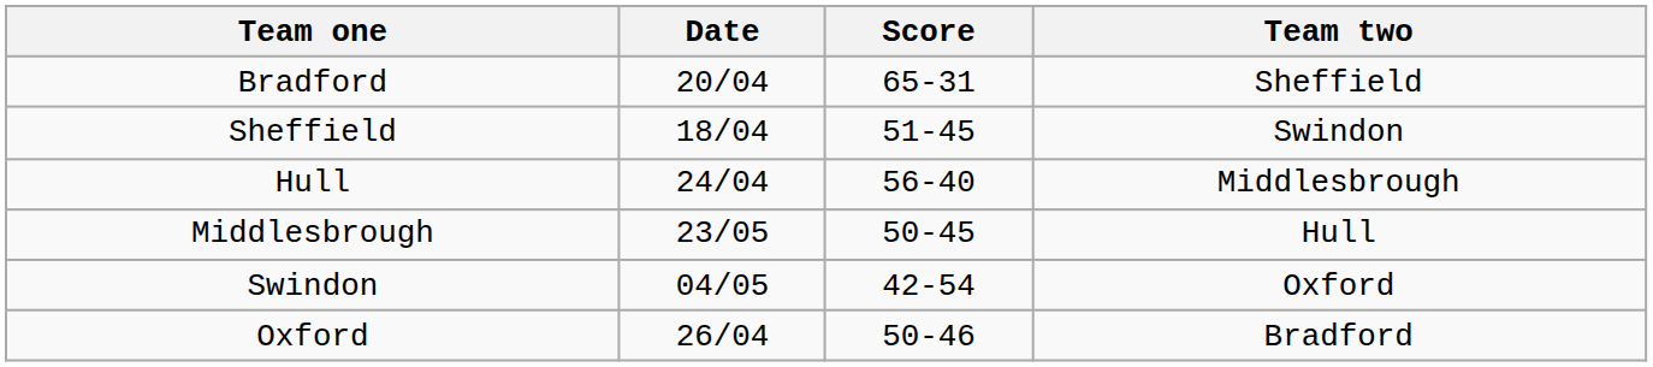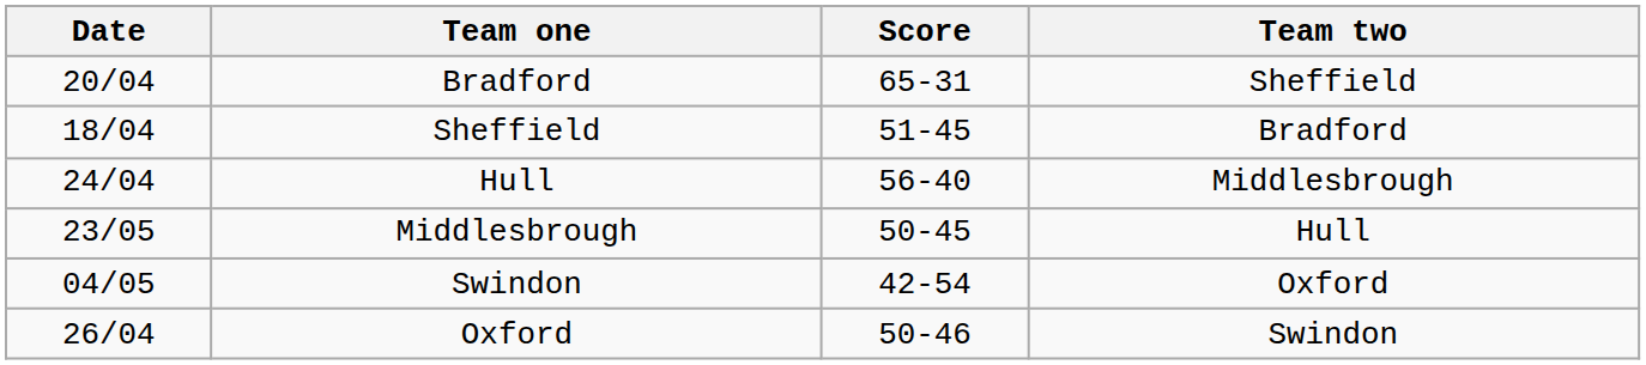columns swapped: Date <-> Team one
row 3 | Team two: Swindon -> Bradford
row 7 | Team two: Bradford -> Swindon
